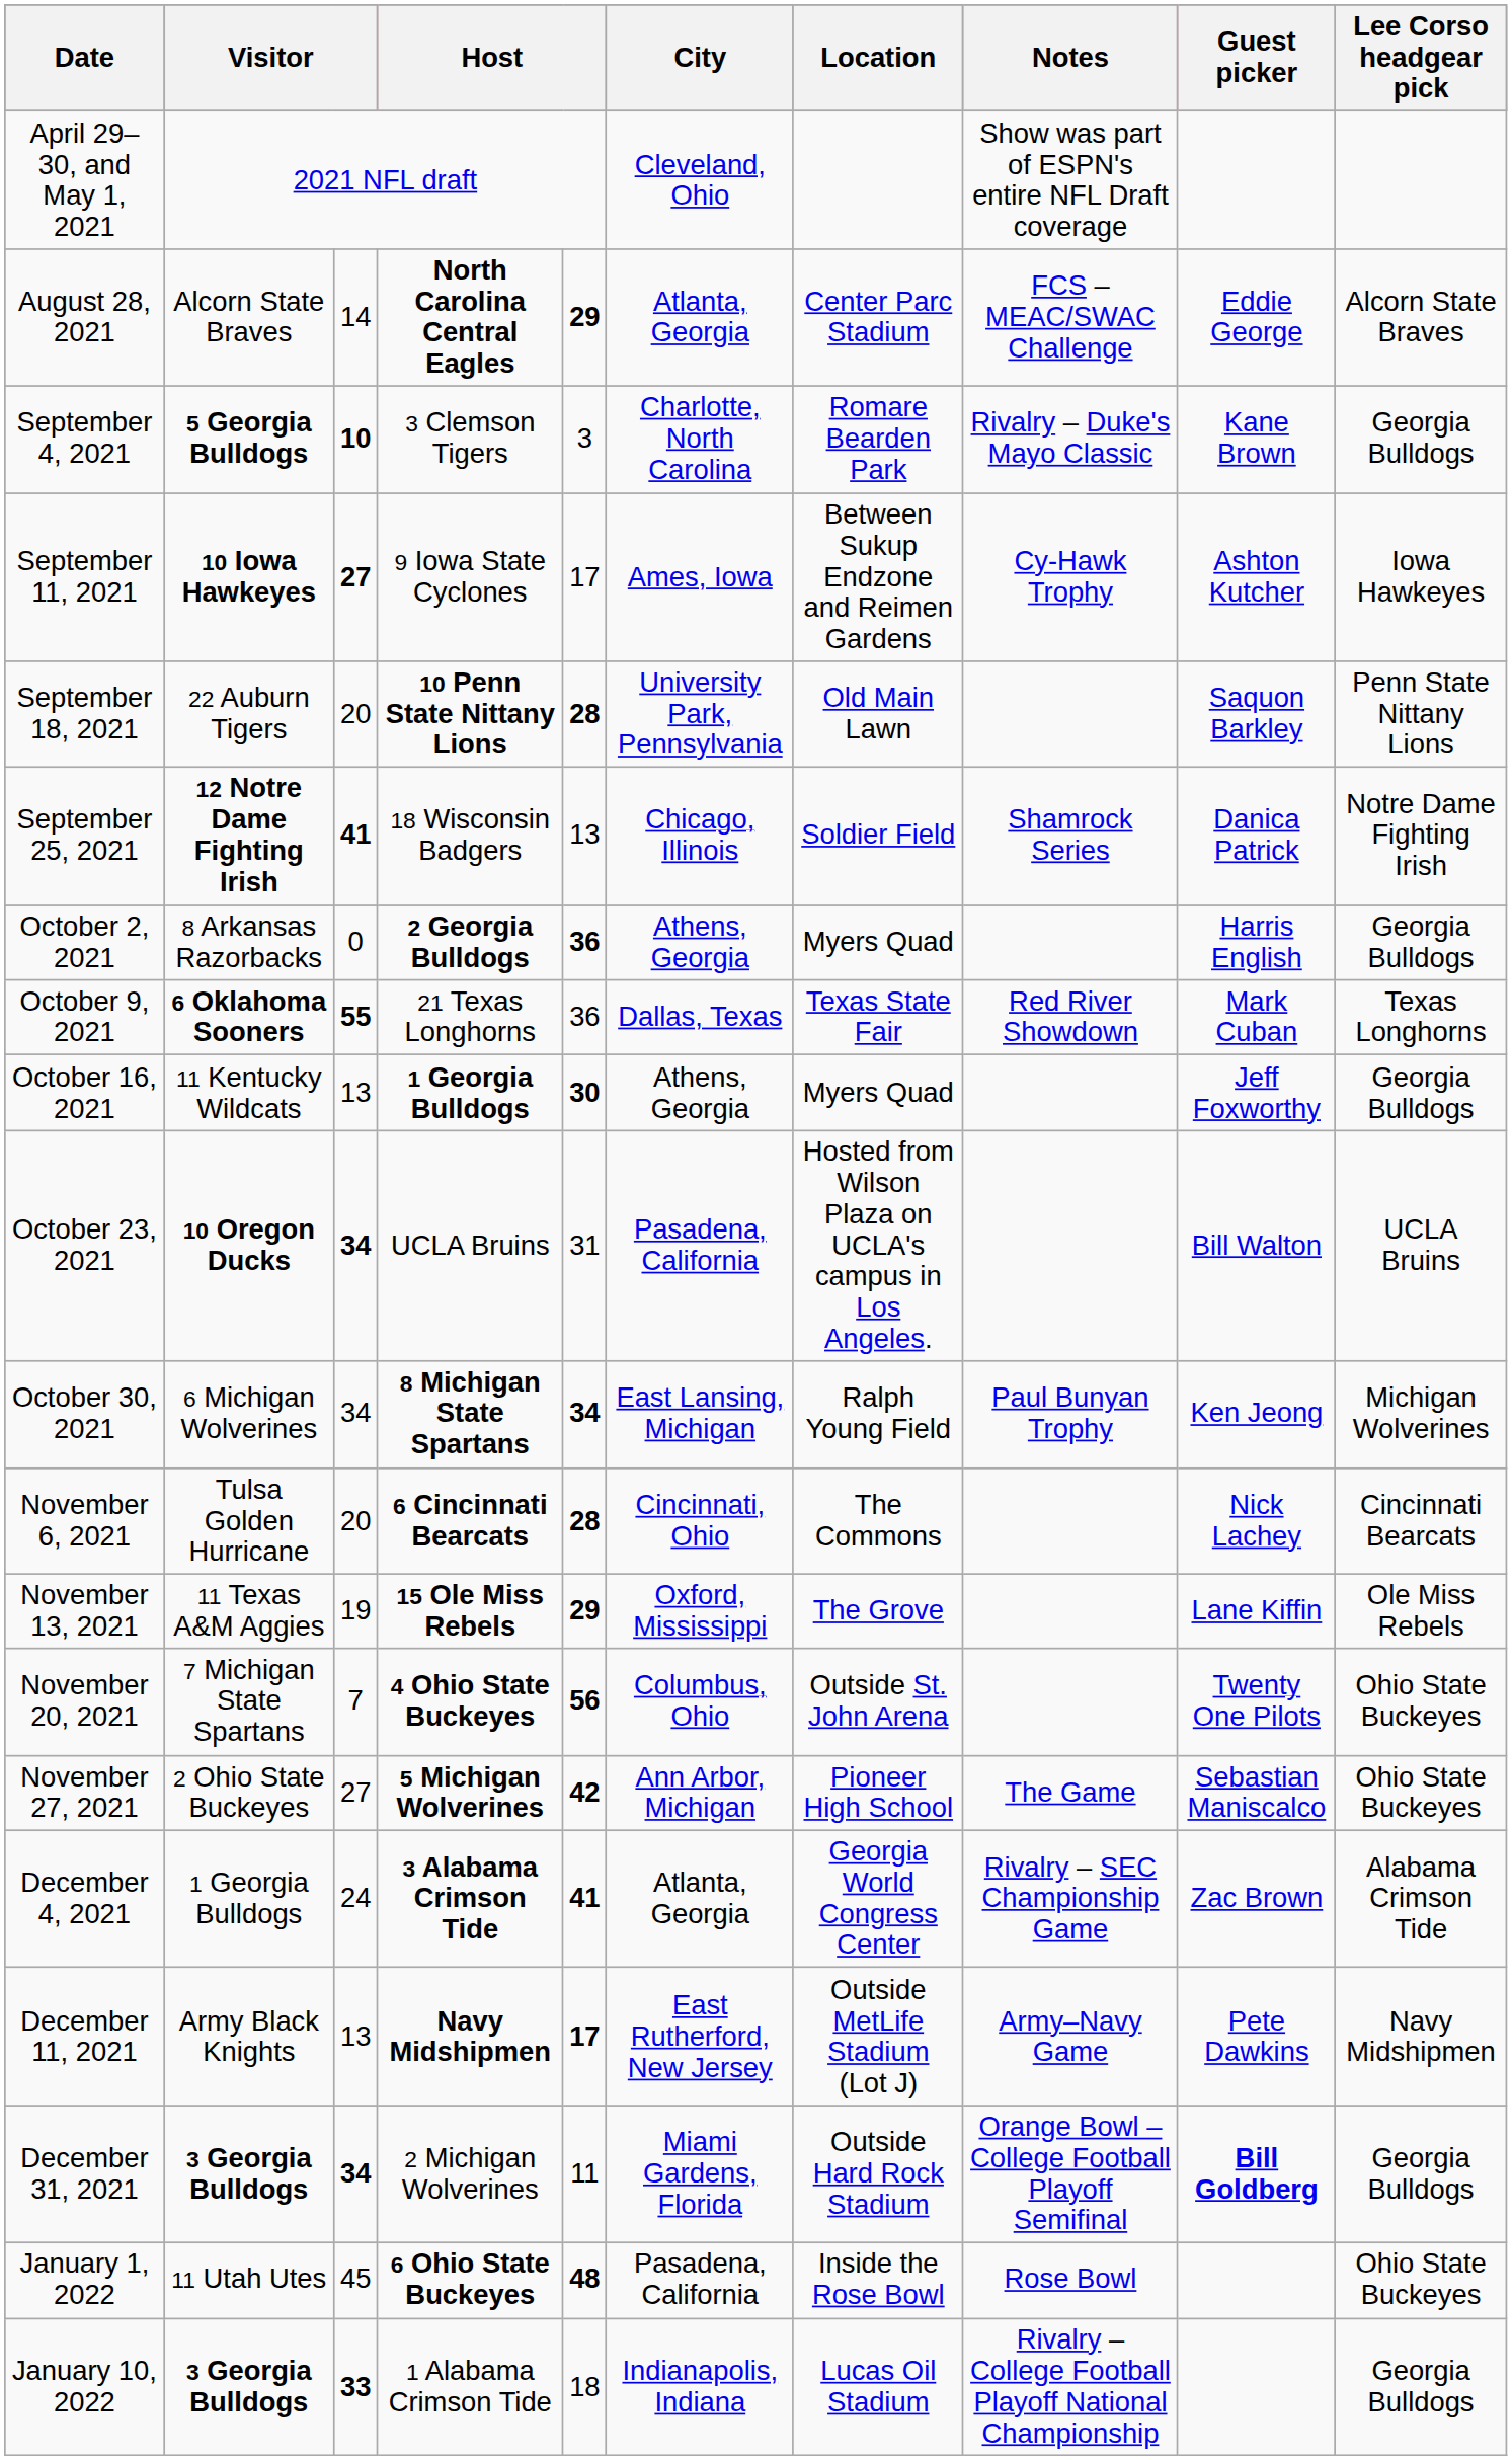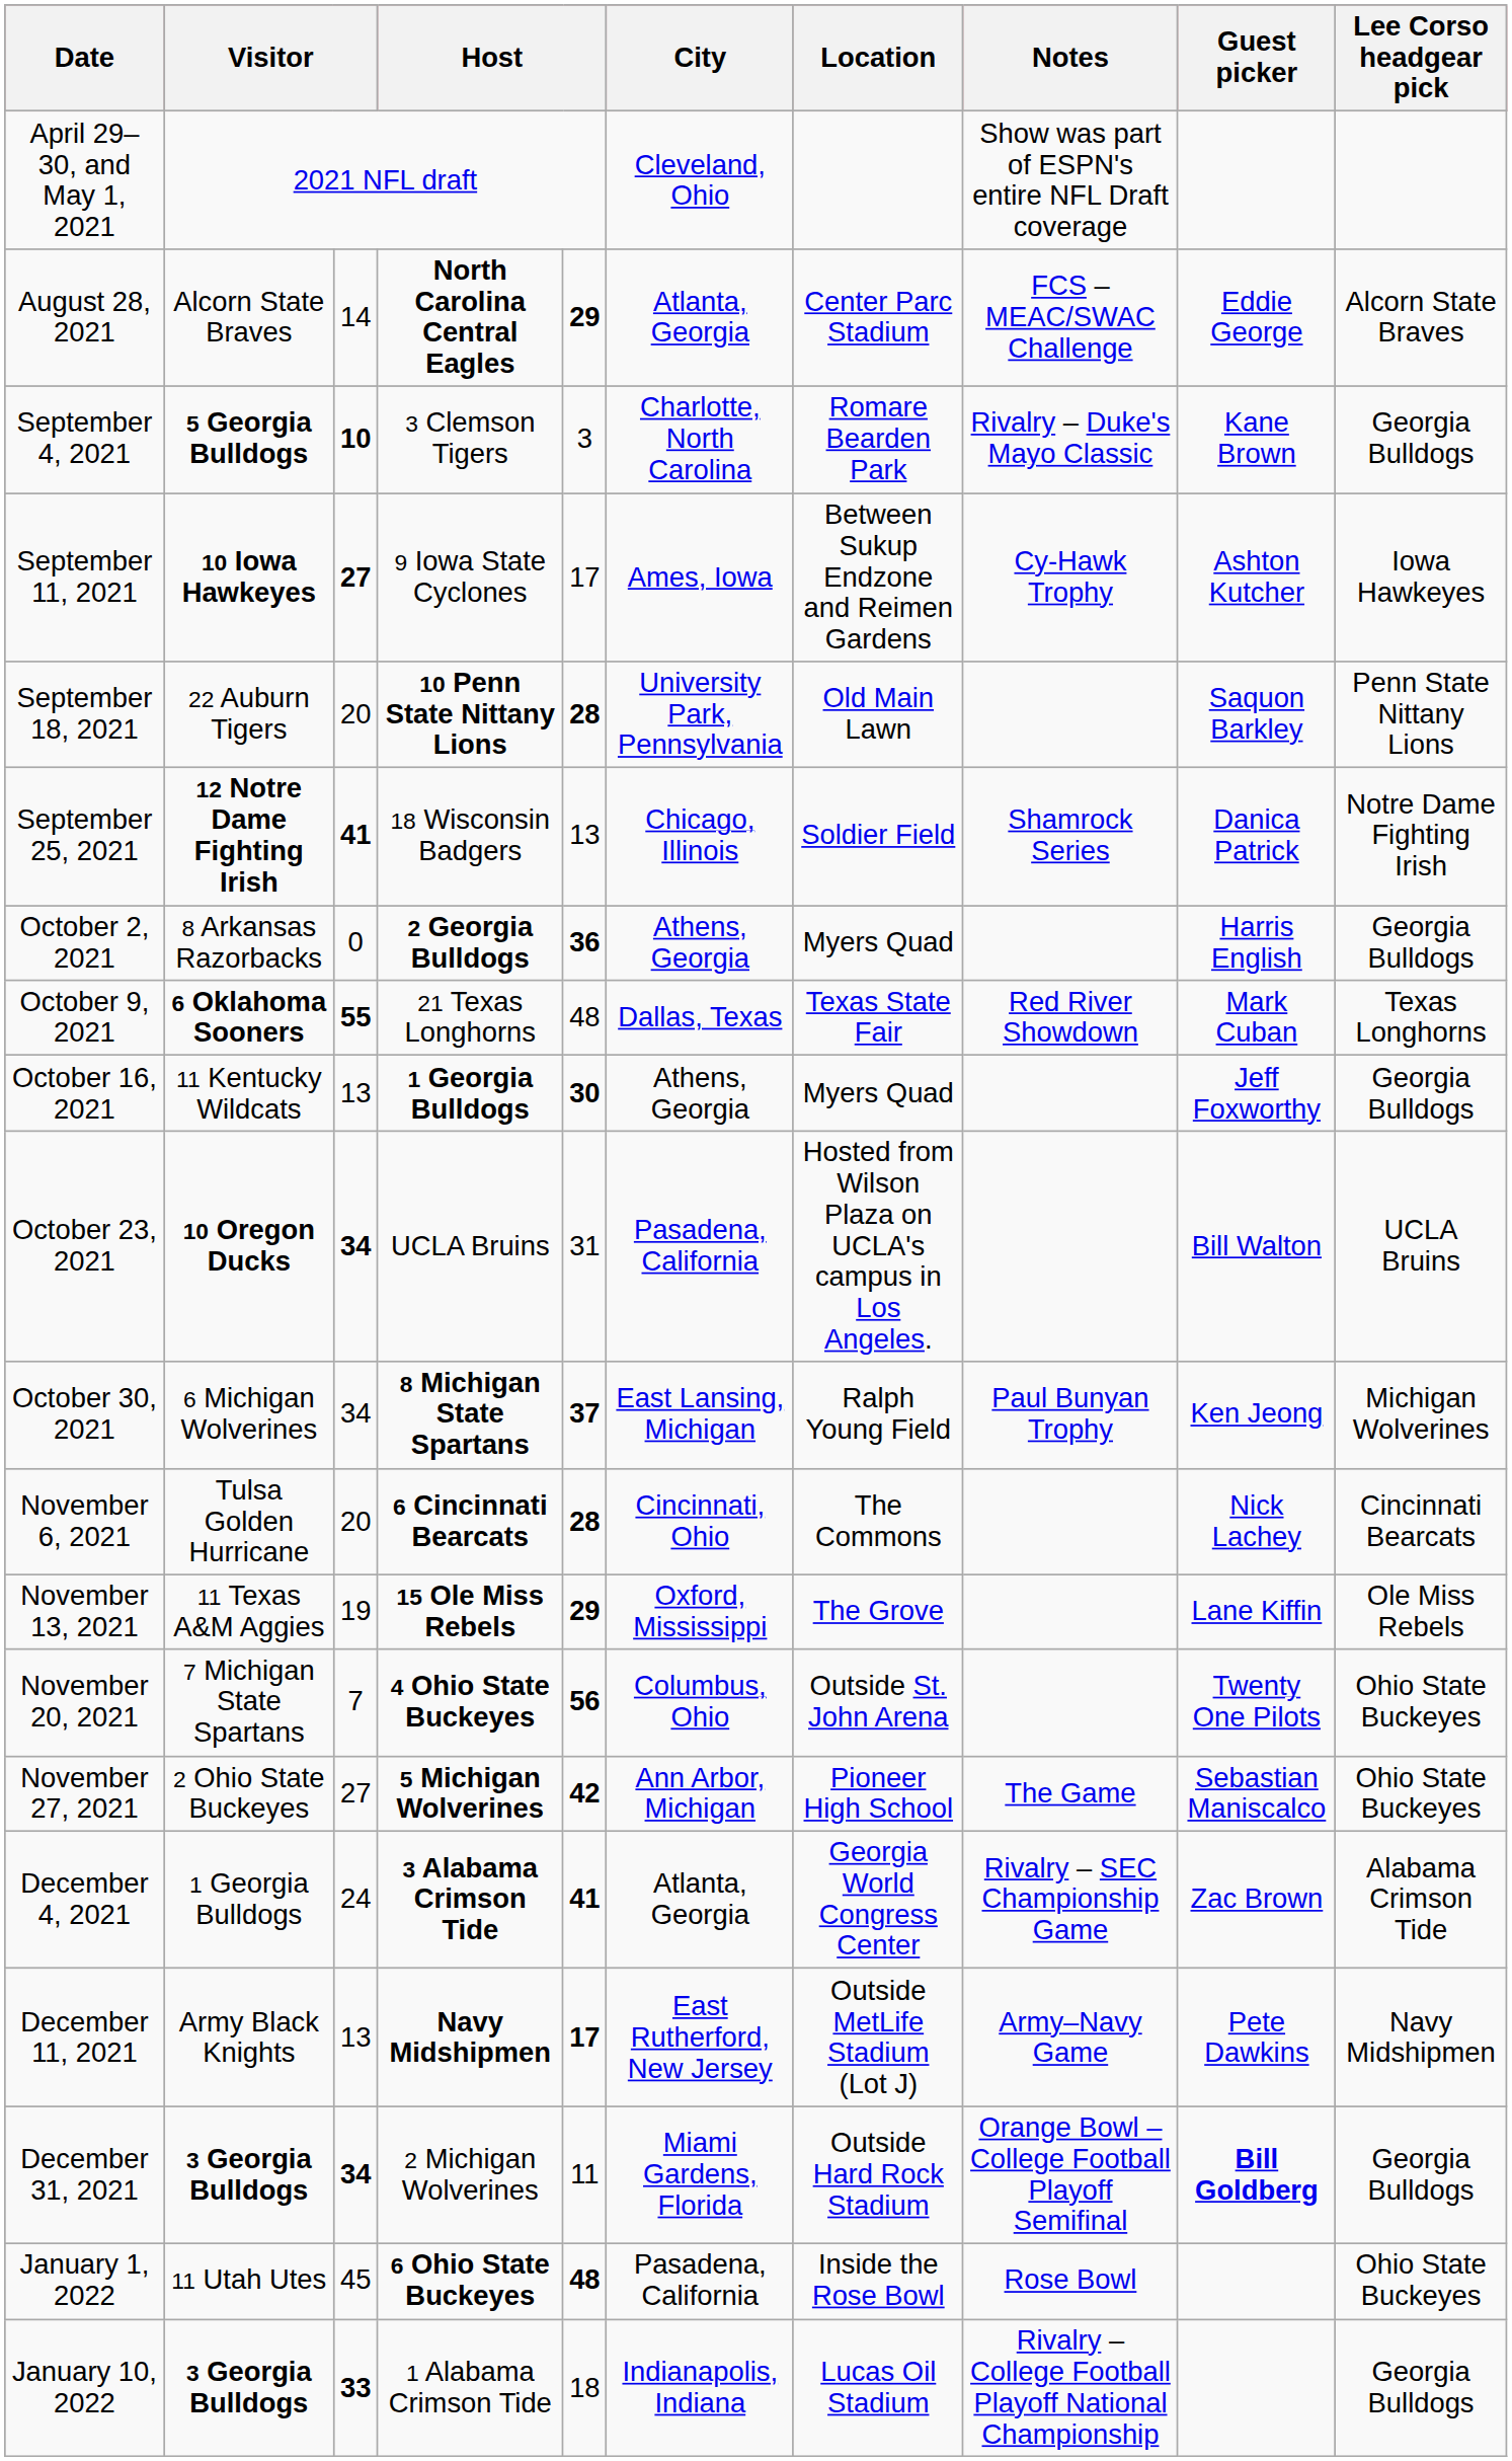October 9, 2021 | column 5: 36 -> 48
October 30, 2021 | column 5: 34 -> 37
